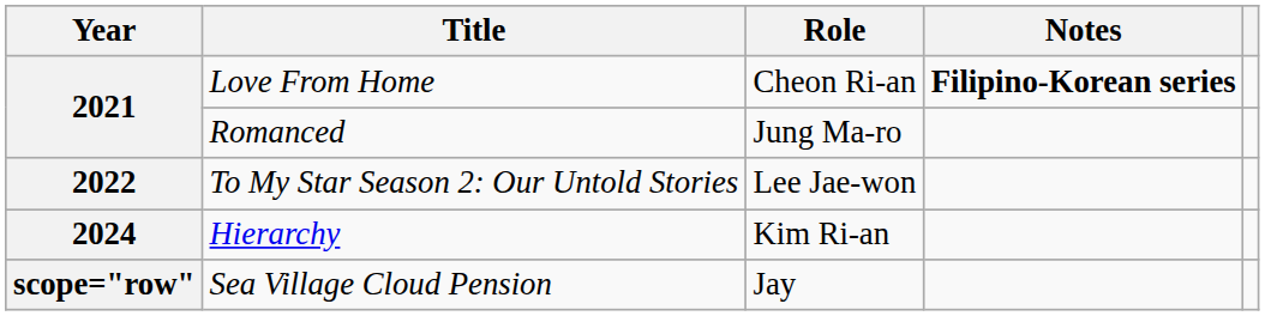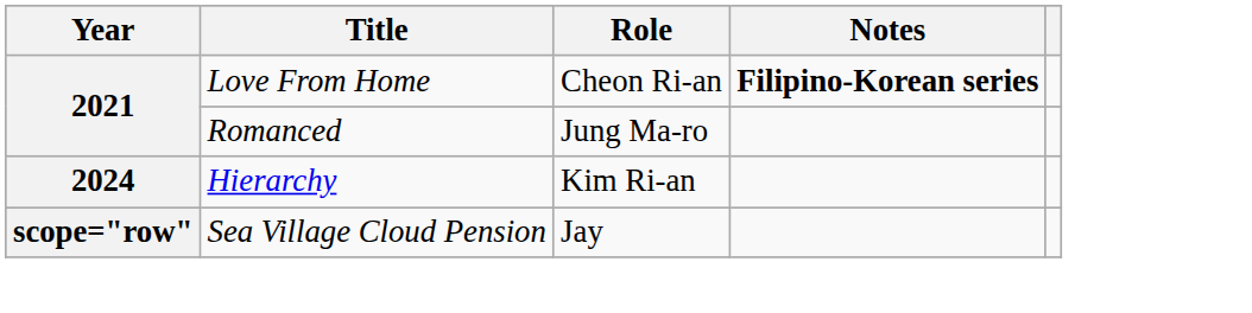- row: 2022 | To My Star Season 2: Our Untold Stories | Lee Jae-won
